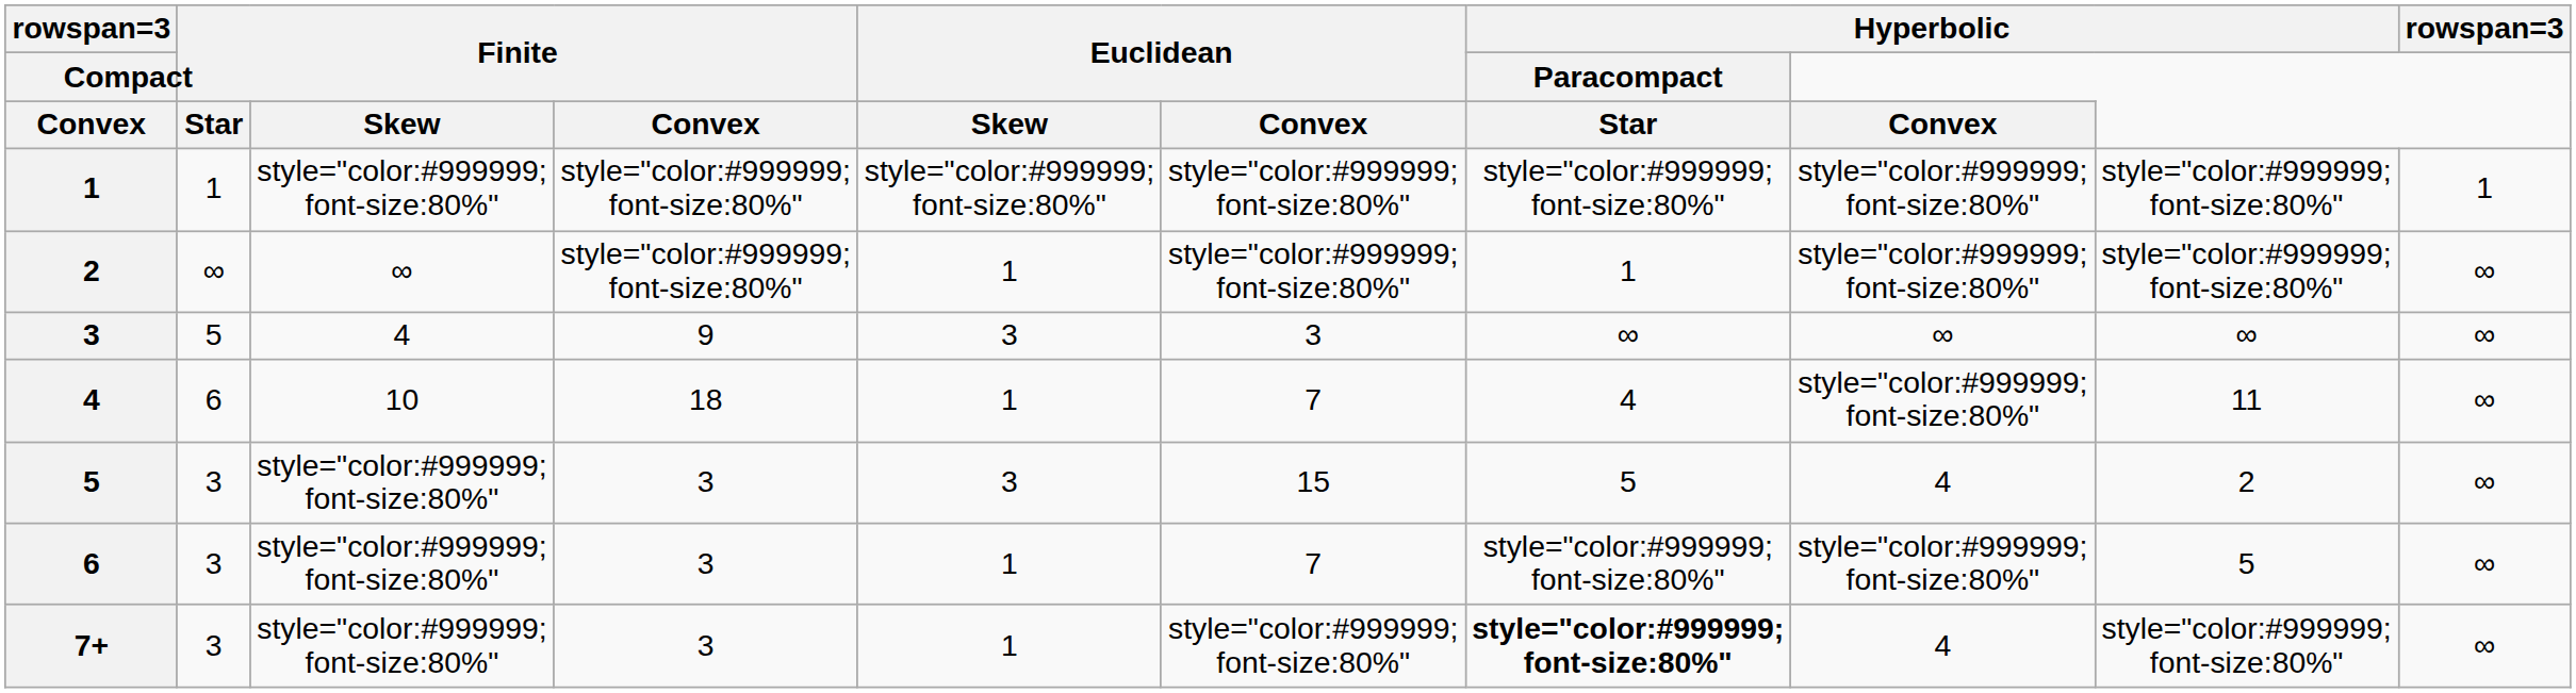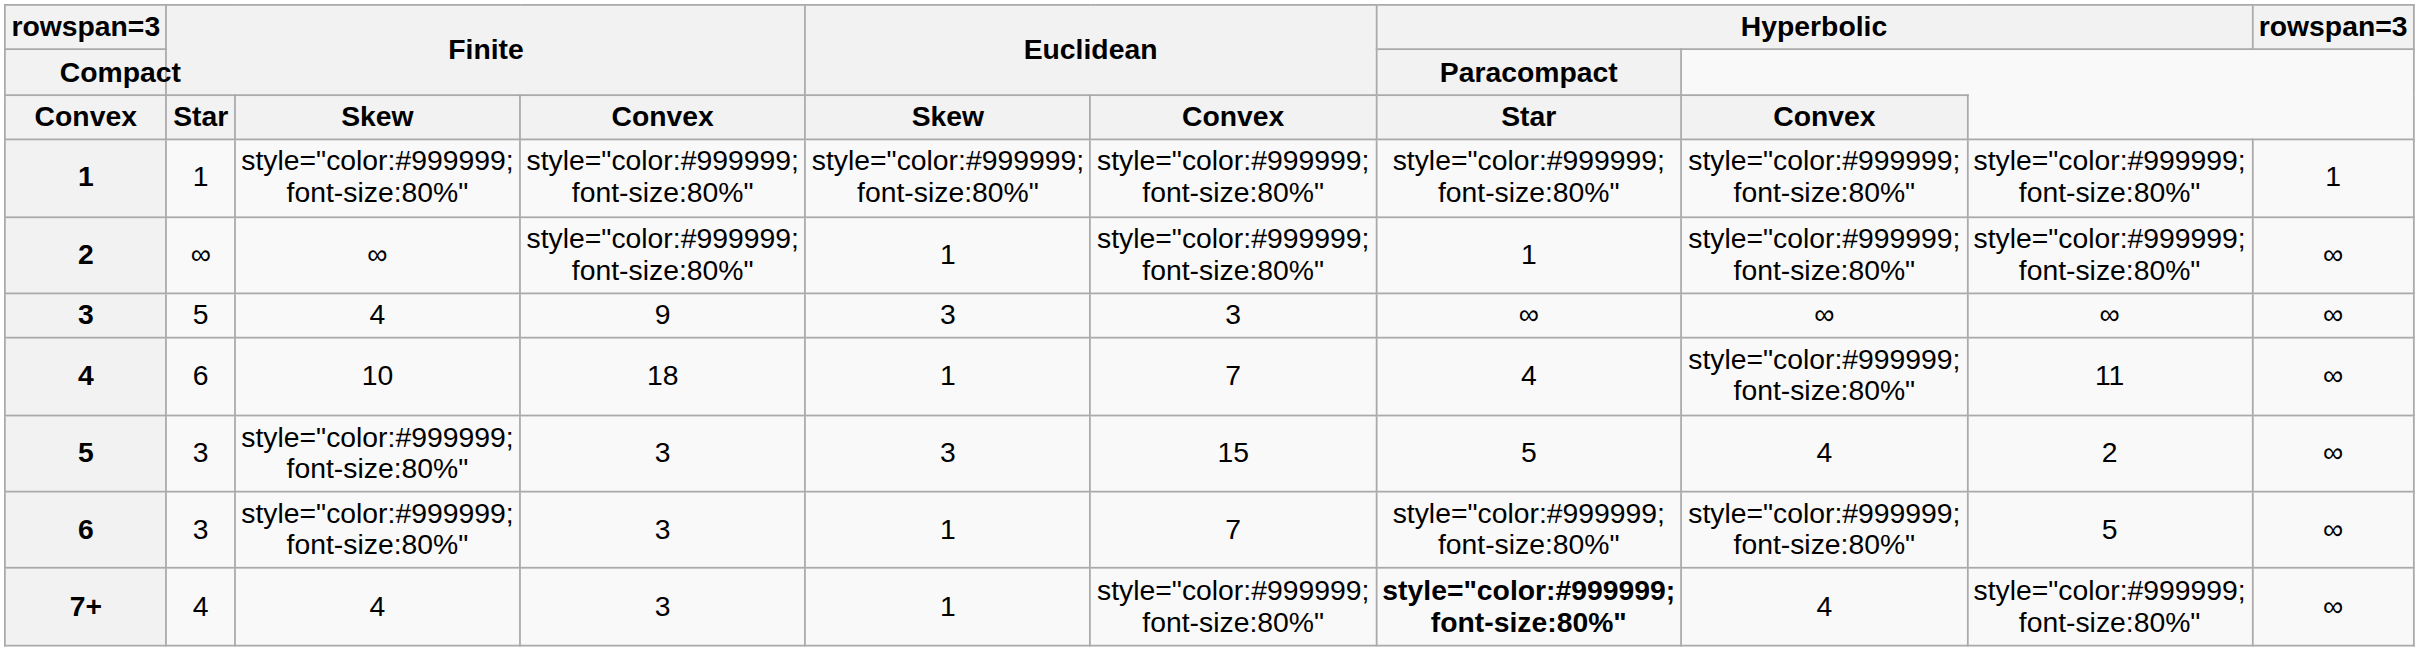7+ | Finite / Compact / Star: 3 -> 4
7+ | Finite / Skew: style="color:#999999; font-size:80%" -> 4
